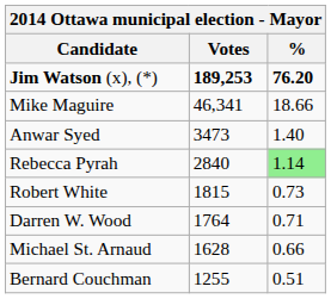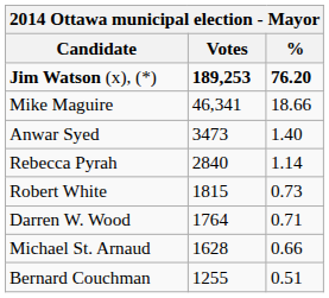Rebecca Pyrah | %: lightgreen background -> no background
